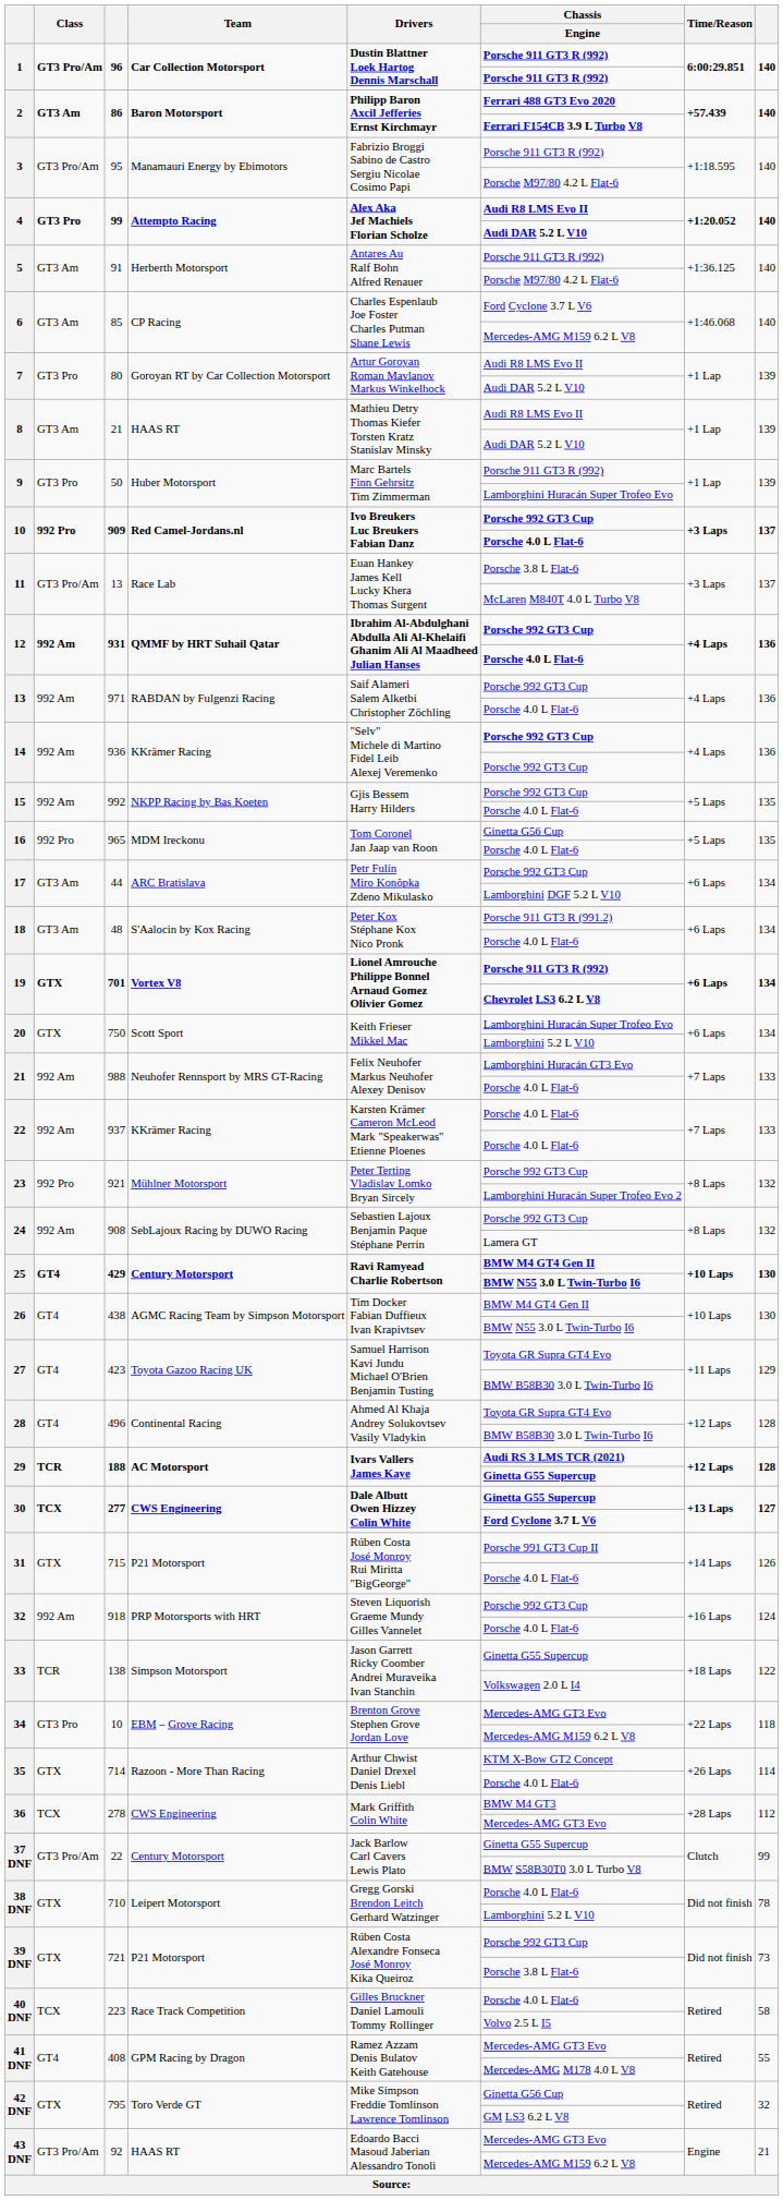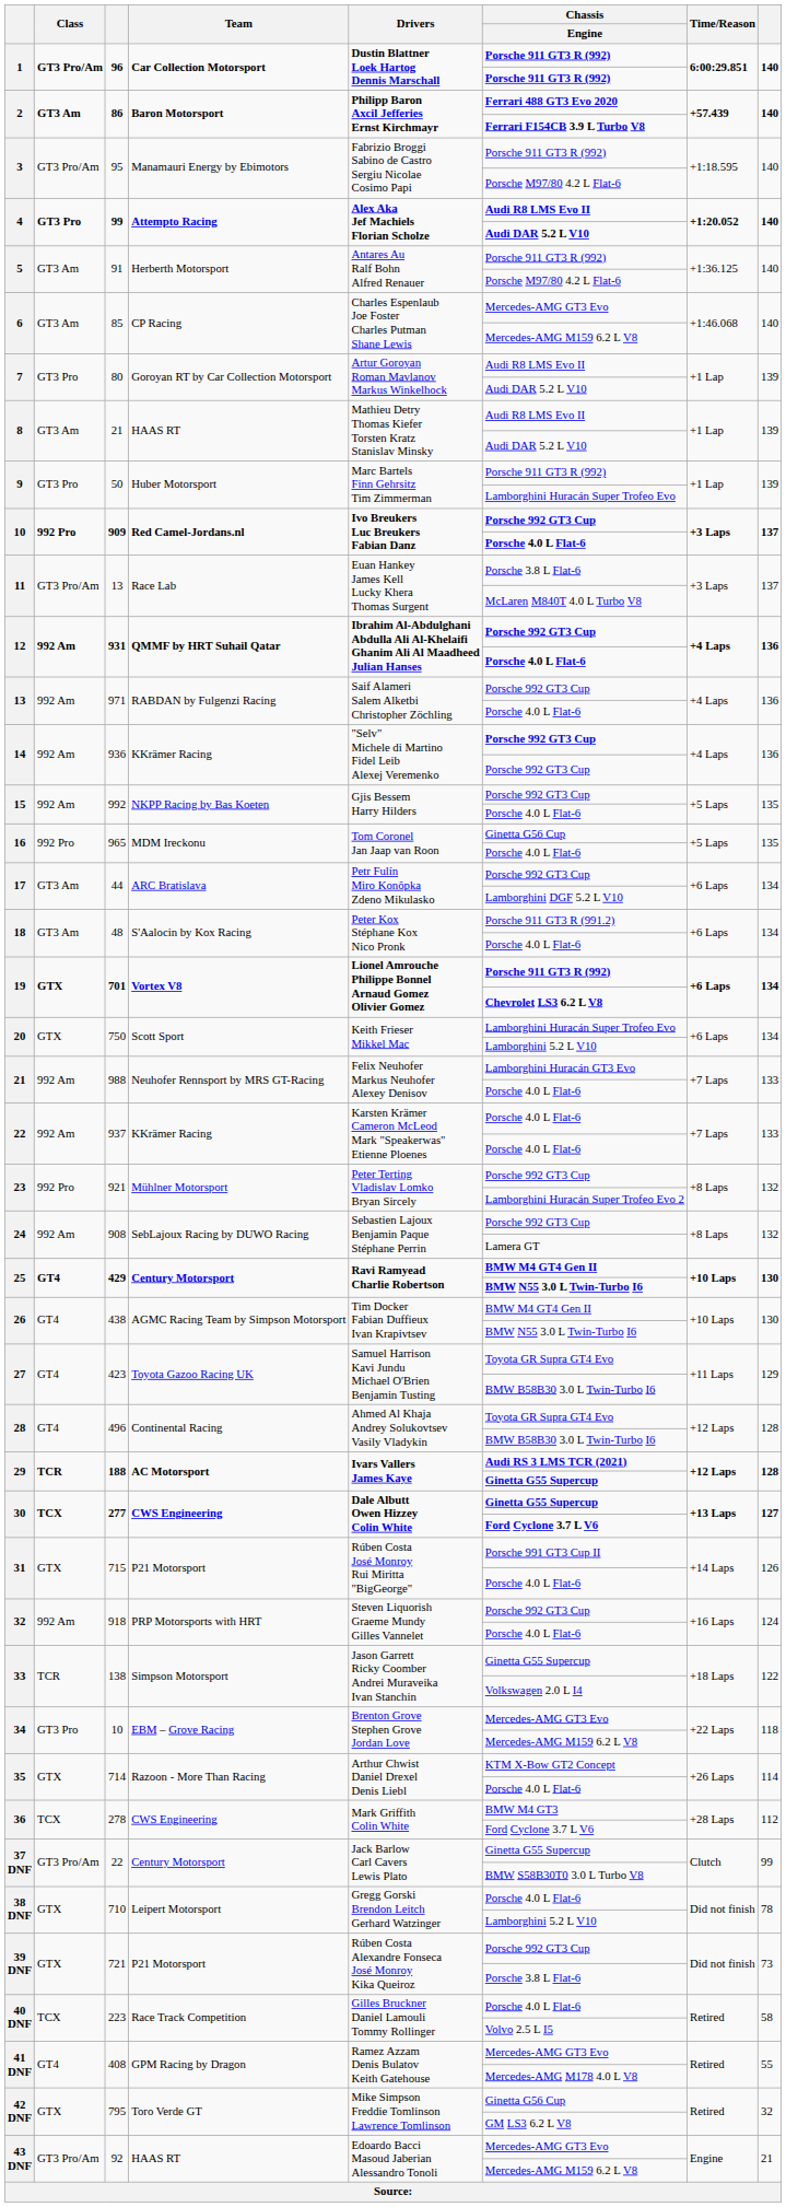row 13 | Chassis / Engine: Ford Cyclone 3.7 L V6 -> Mercedes-AMG GT3 Evo
row 74 | Chassis / Engine: Mercedes-AMG GT3 Evo -> Ford Cyclone 3.7 L V6
